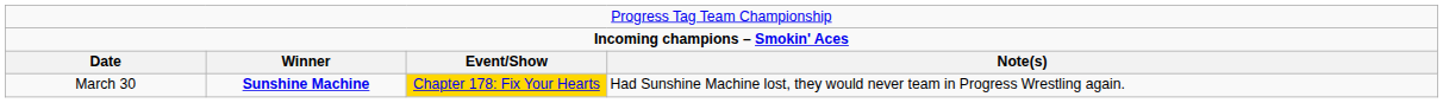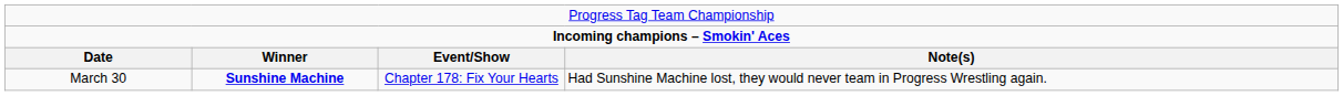March 30 | column 3: gold background -> no background
